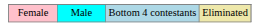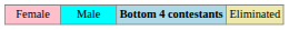Female | column 3: normal -> bold
